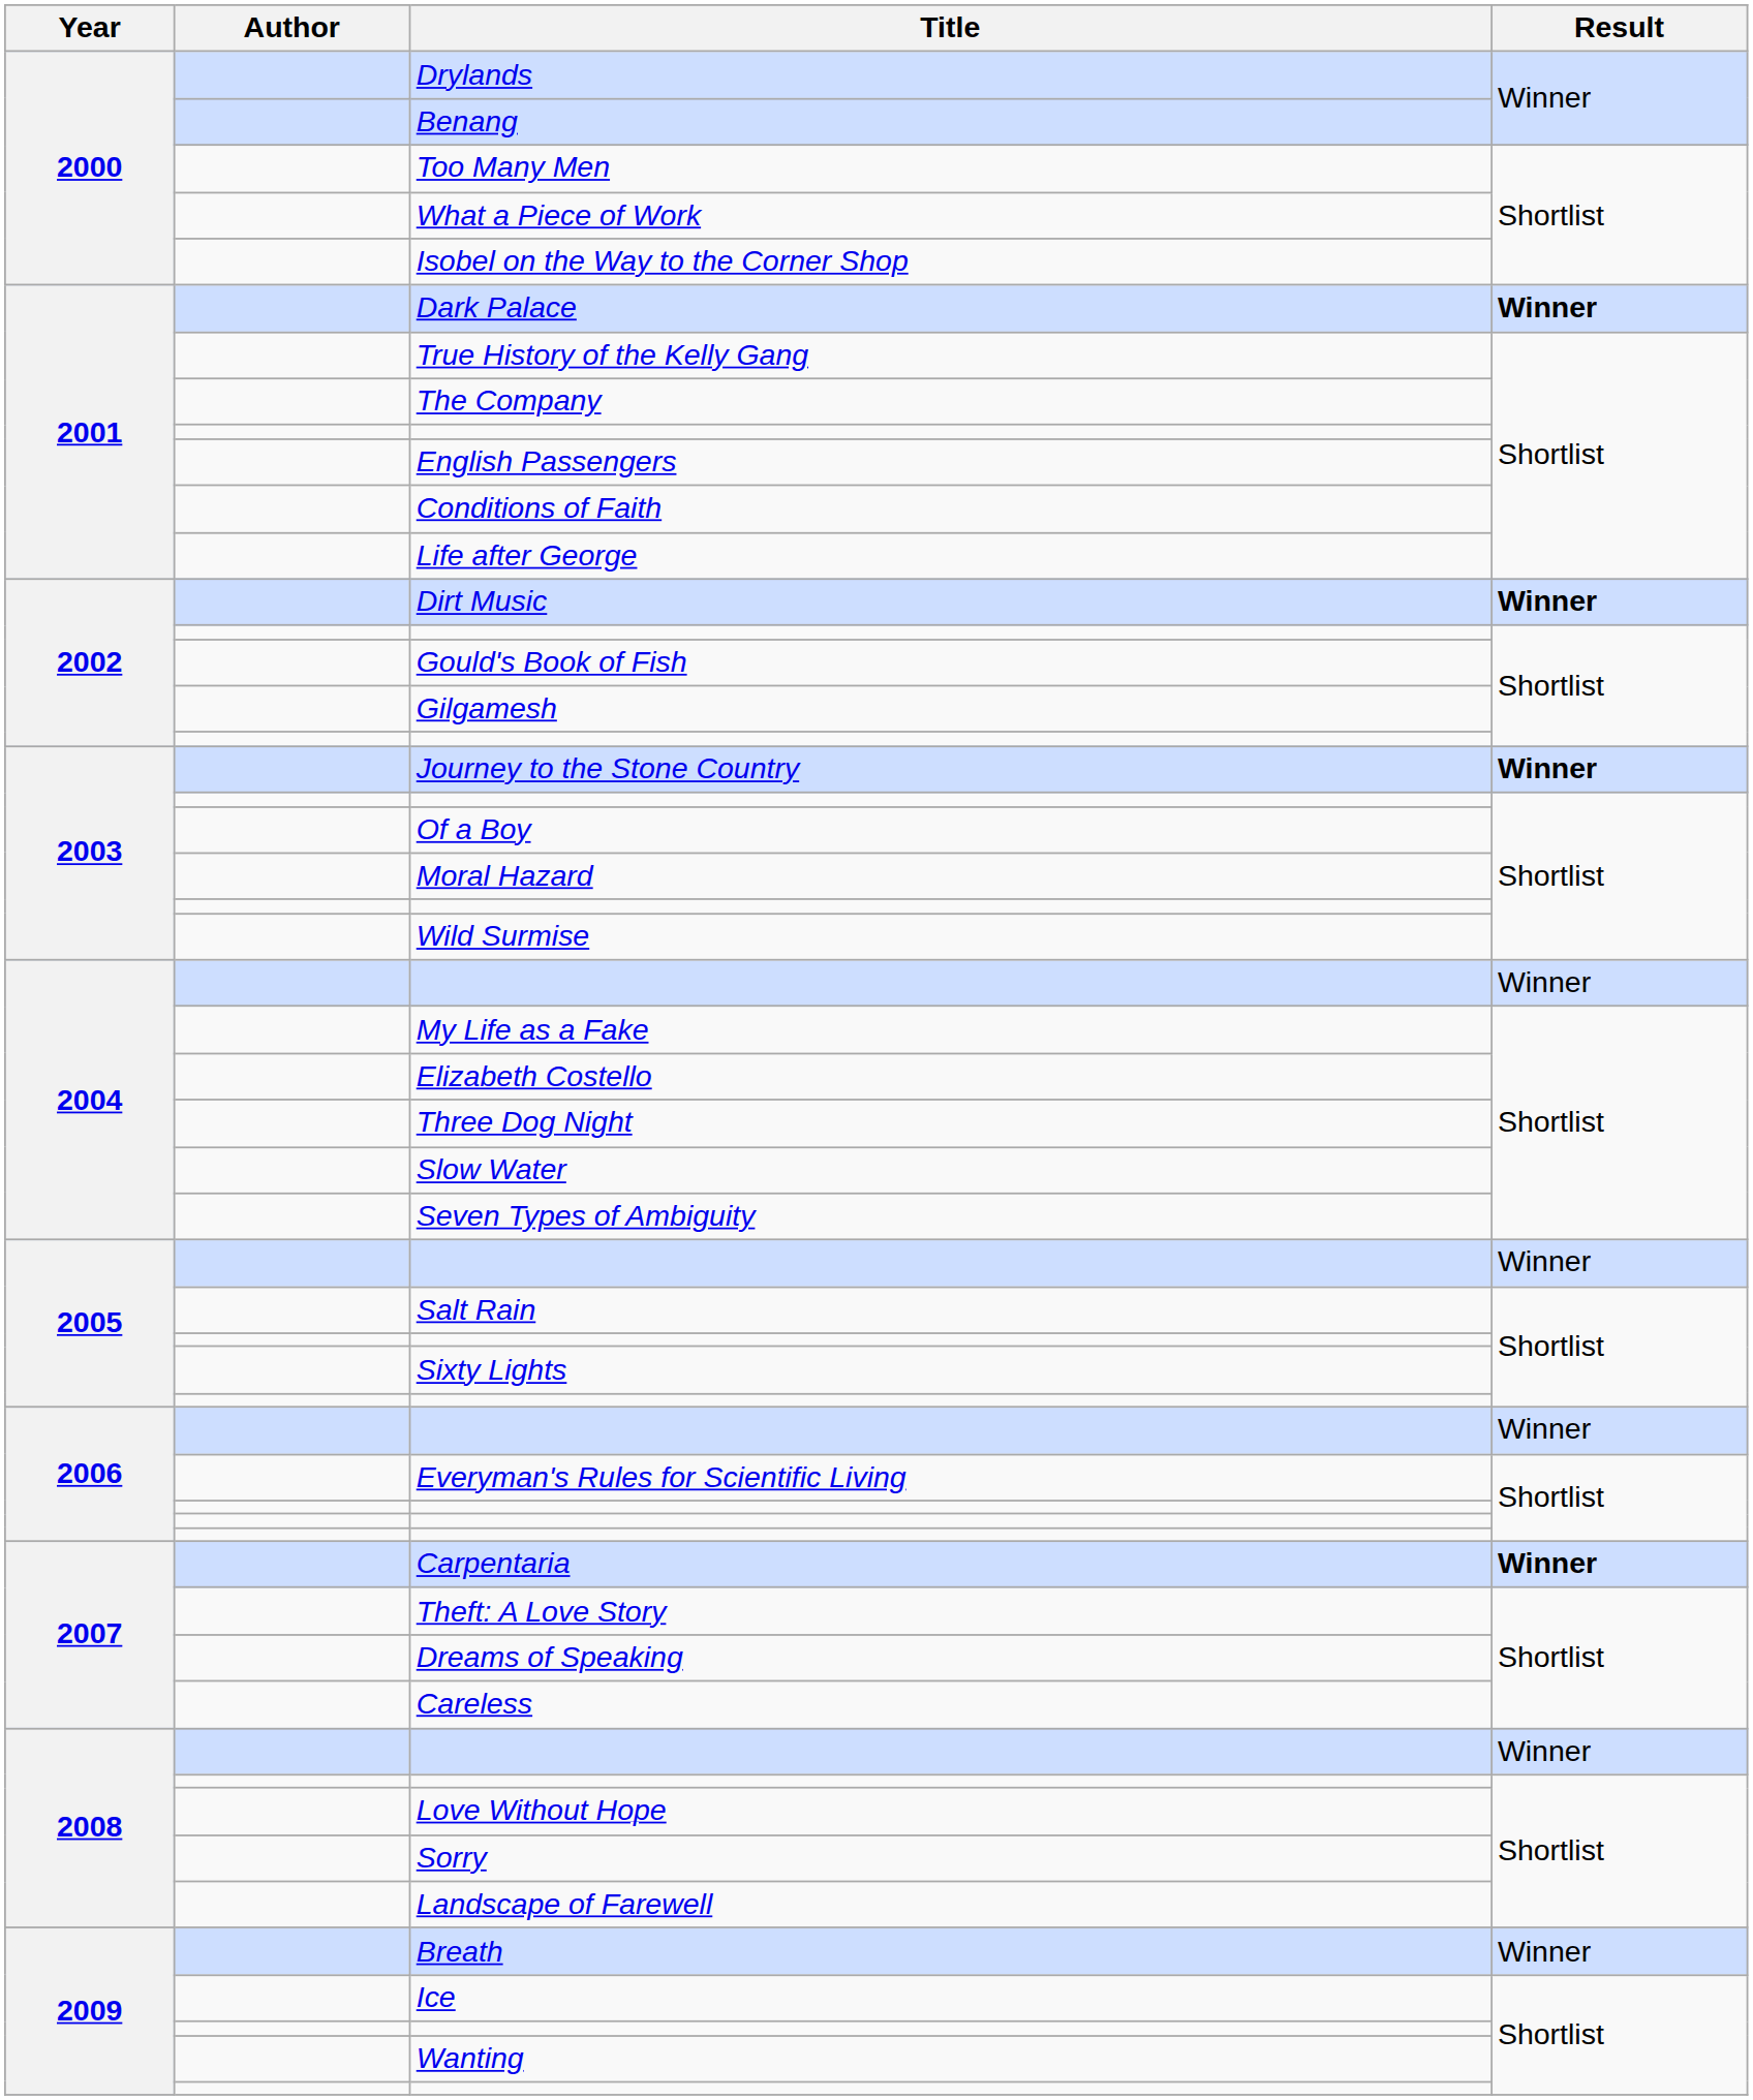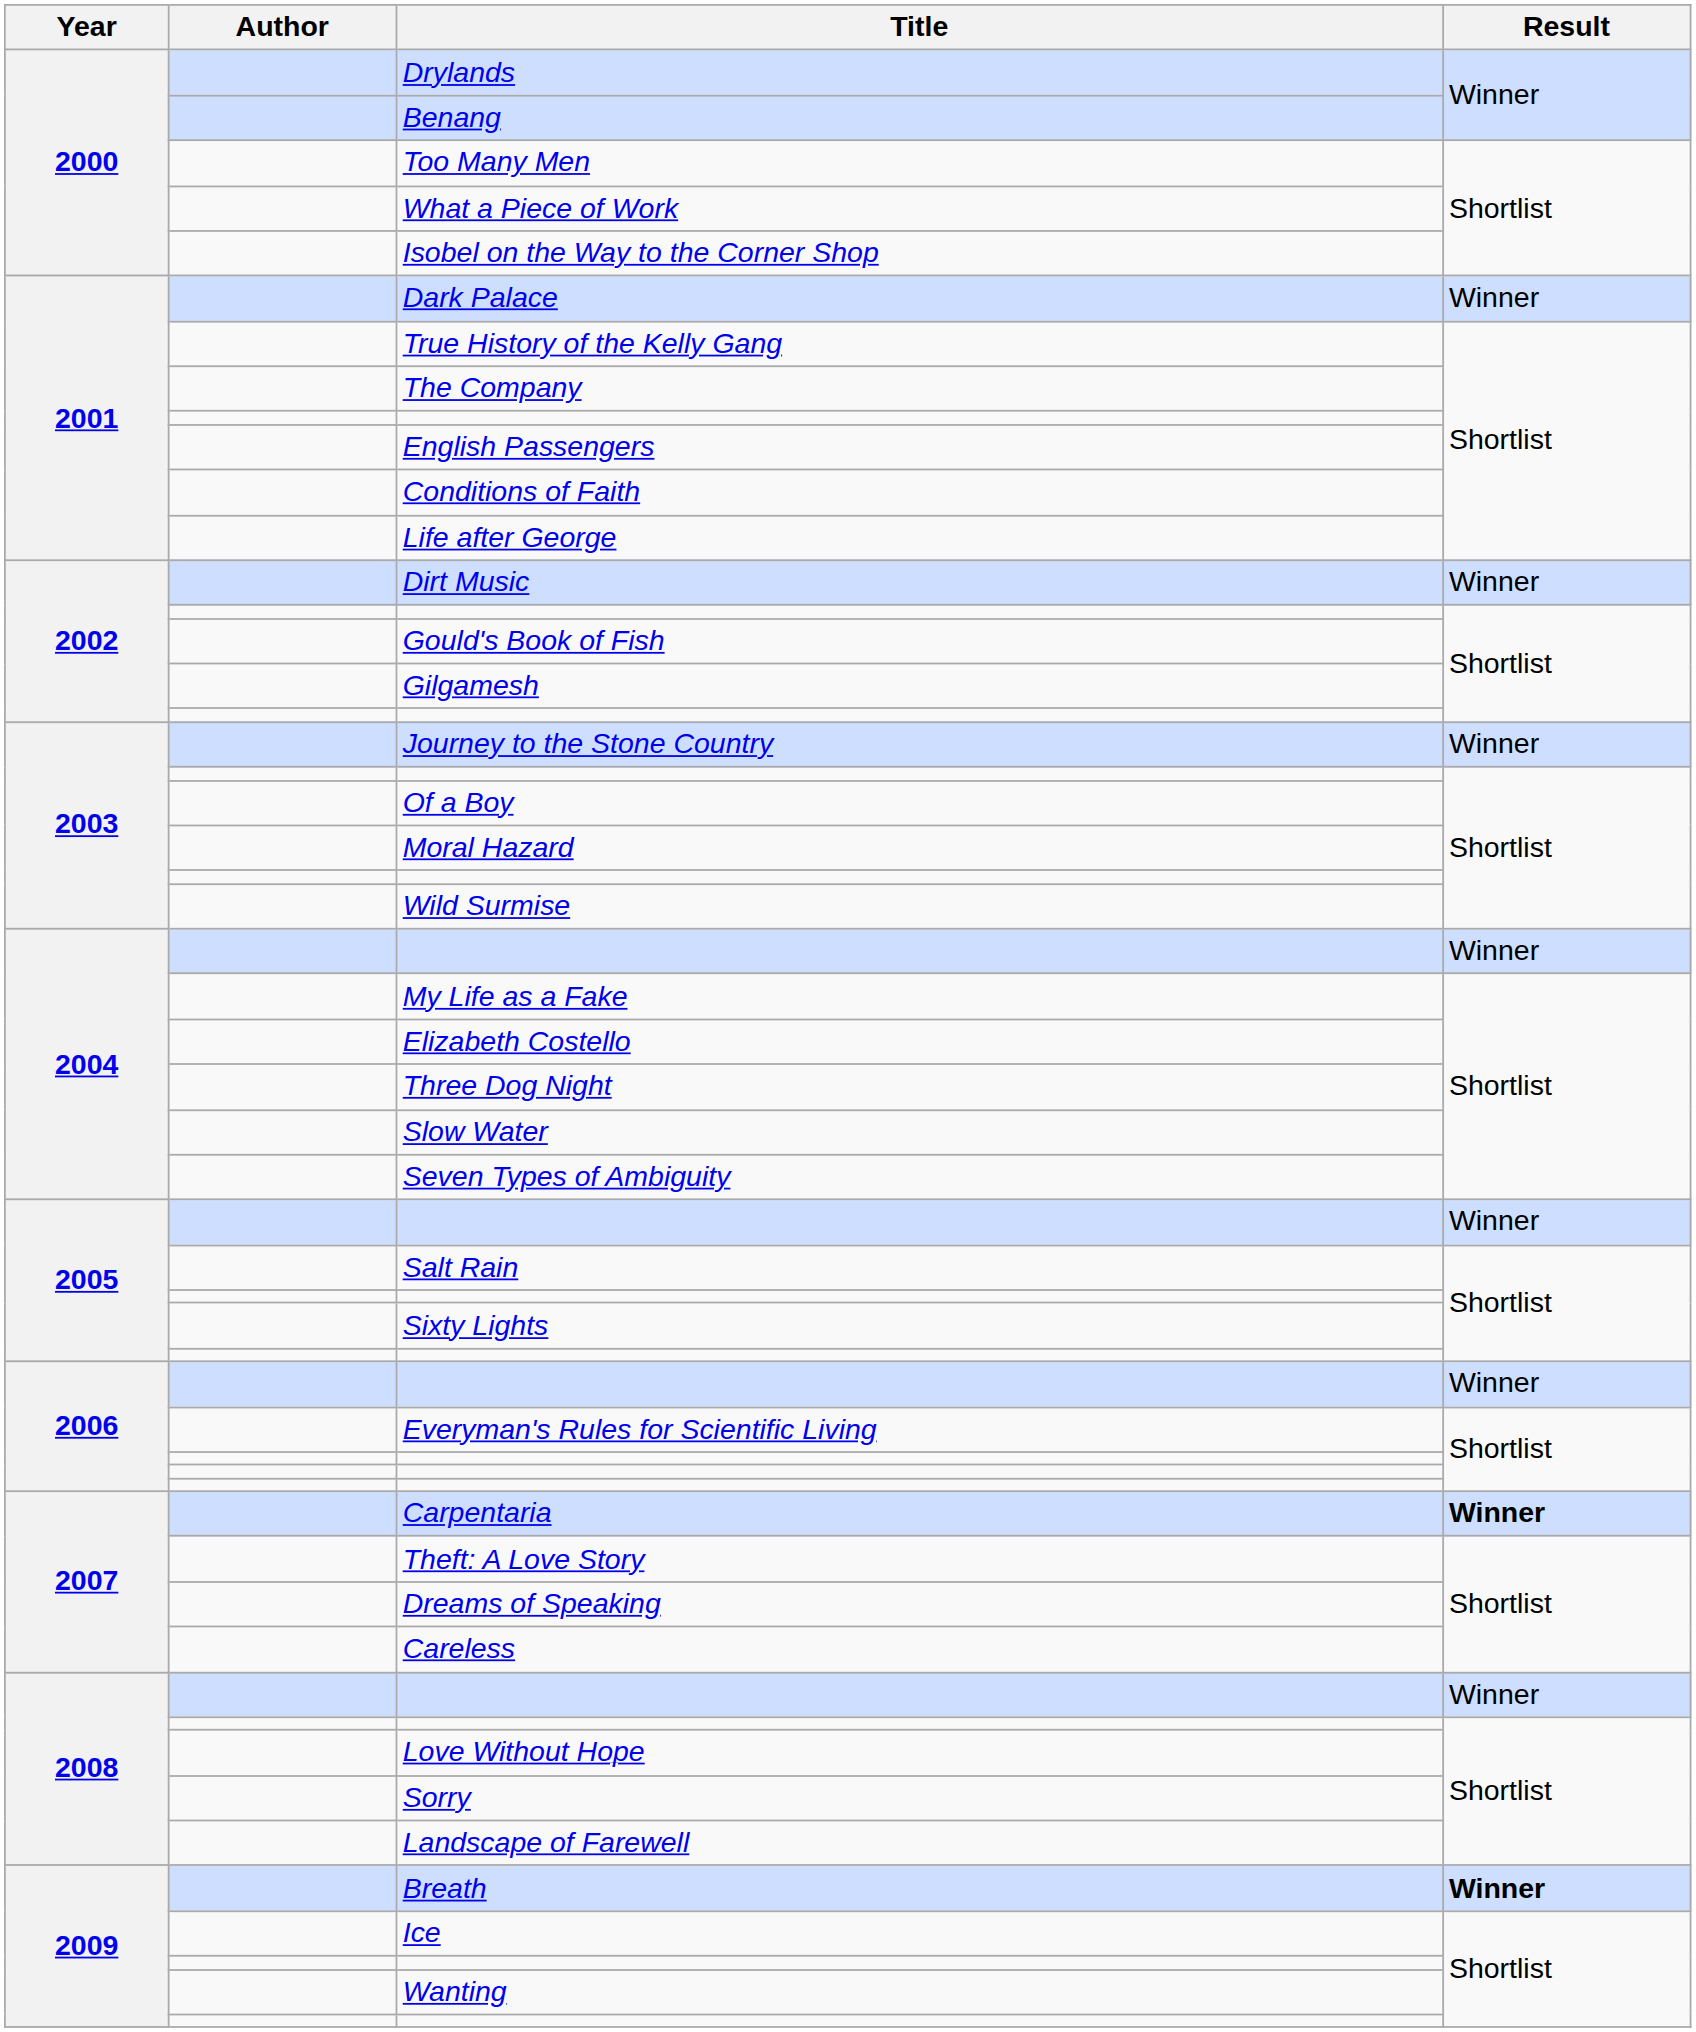Dark Palace | Result: bold -> normal
Dirt Music | Result: bold -> normal
Journey to the Stone Country | Result: bold -> normal
Breath | Result: normal -> bold
